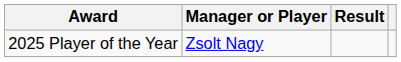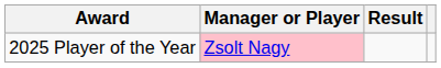2025 Player of the Year | Manager or Player: no background -> pink background
